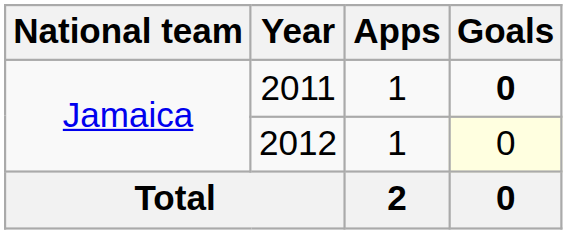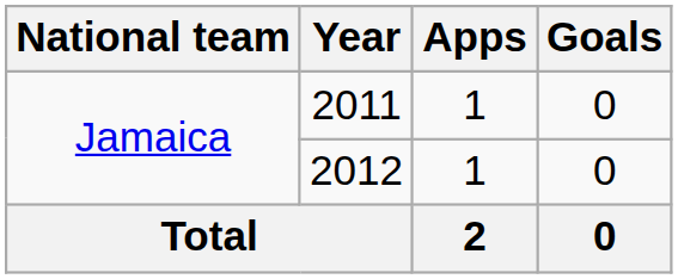2011 | Goals: bold -> normal
2012 | Goals: lightyellow background -> no background
